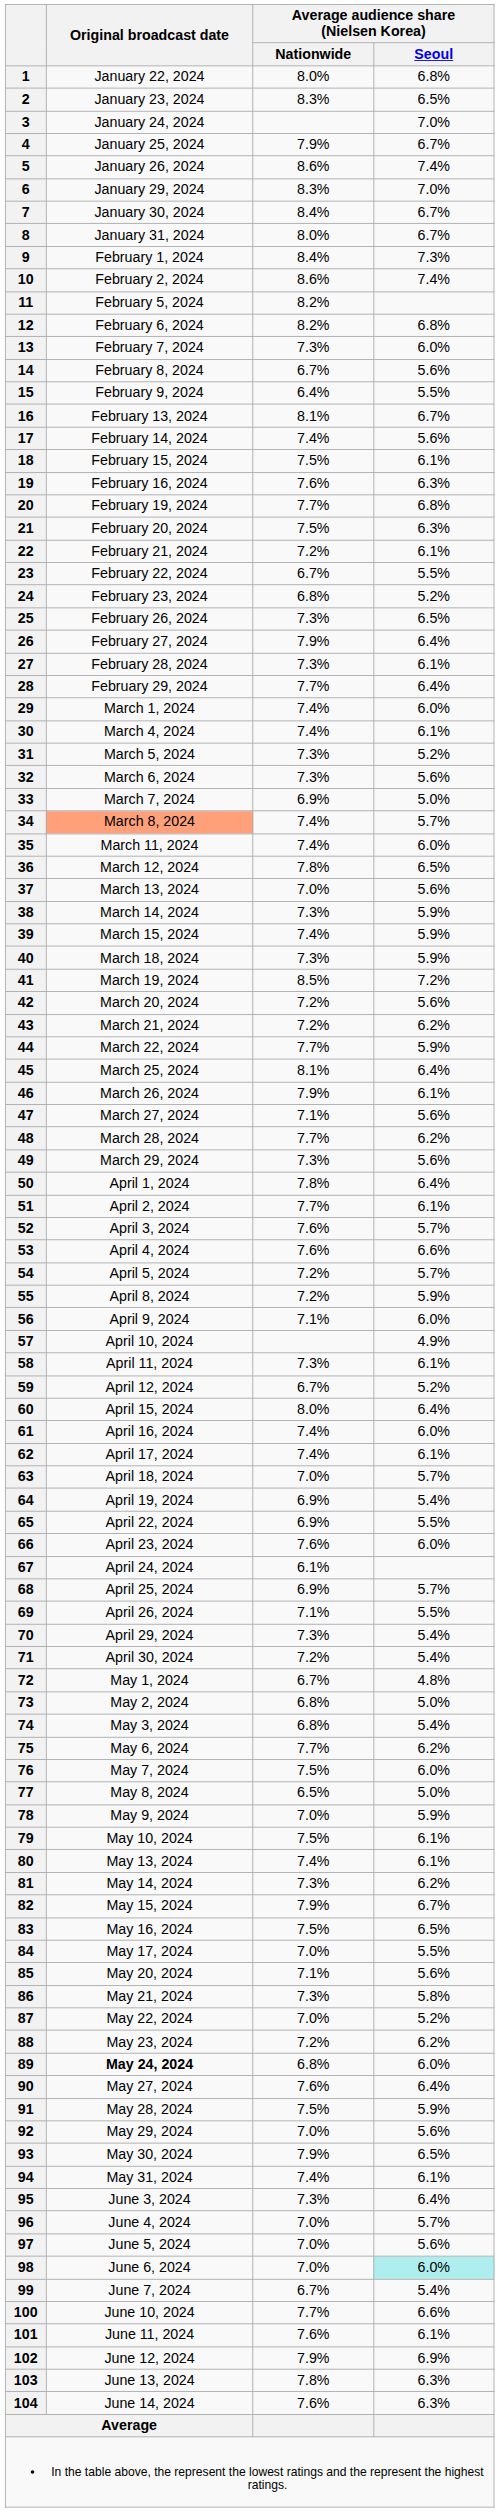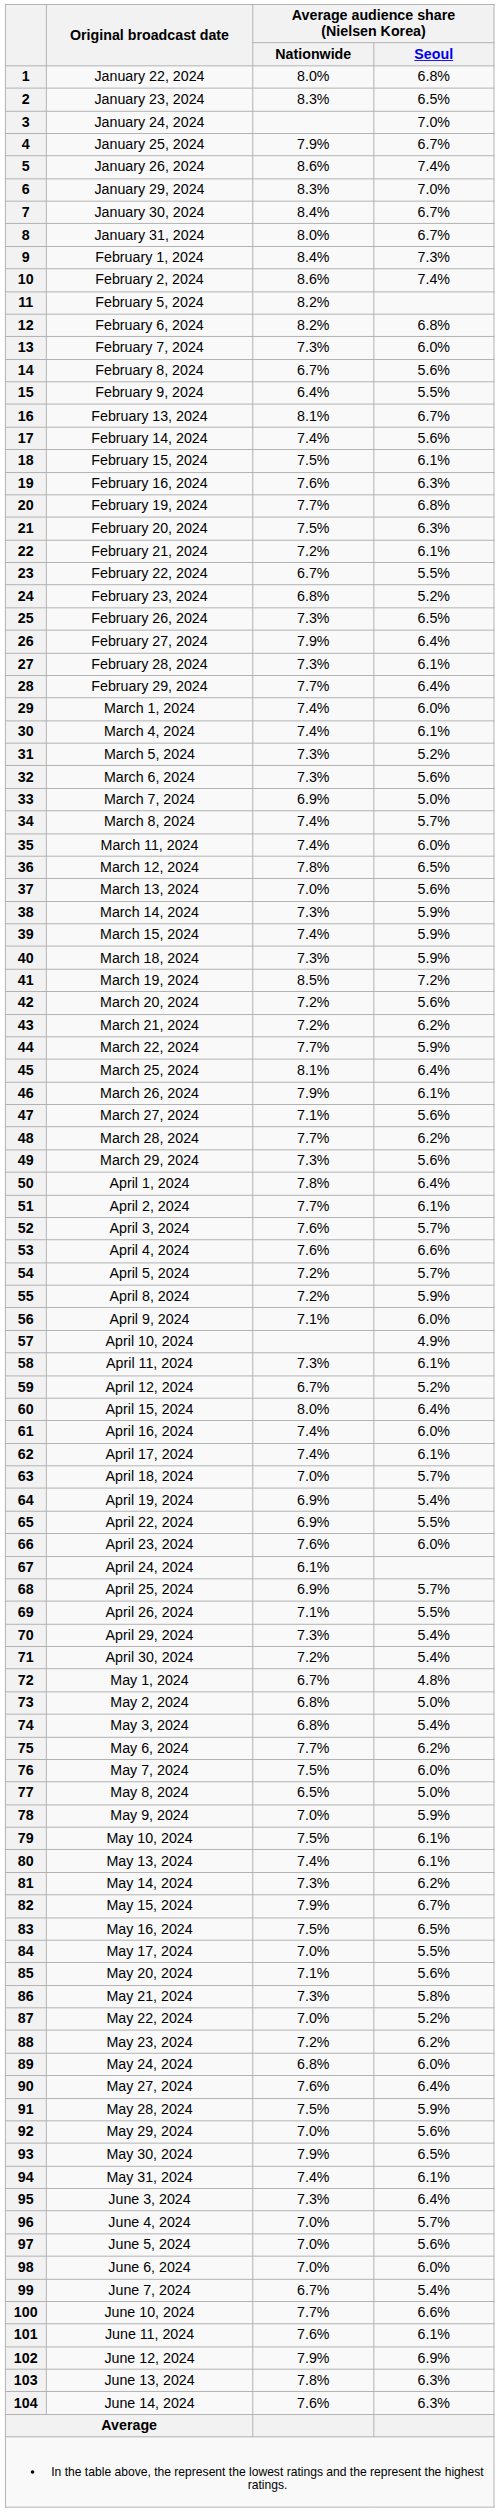34 | Original broadcast date: lightsalmon background -> no background
89 | Original broadcast date: bold -> normal
98 | Average audience share (Nielsen Korea) / Seoul: paleturquoise background -> no background
